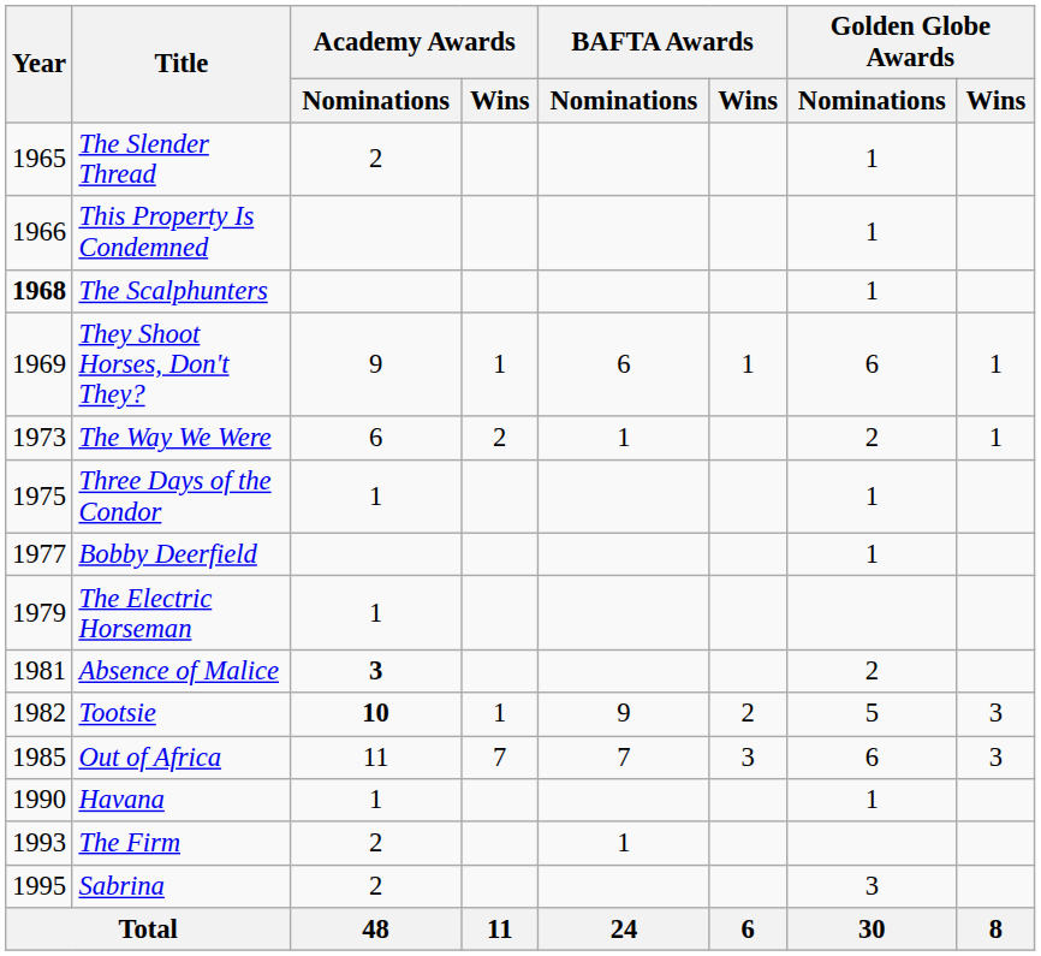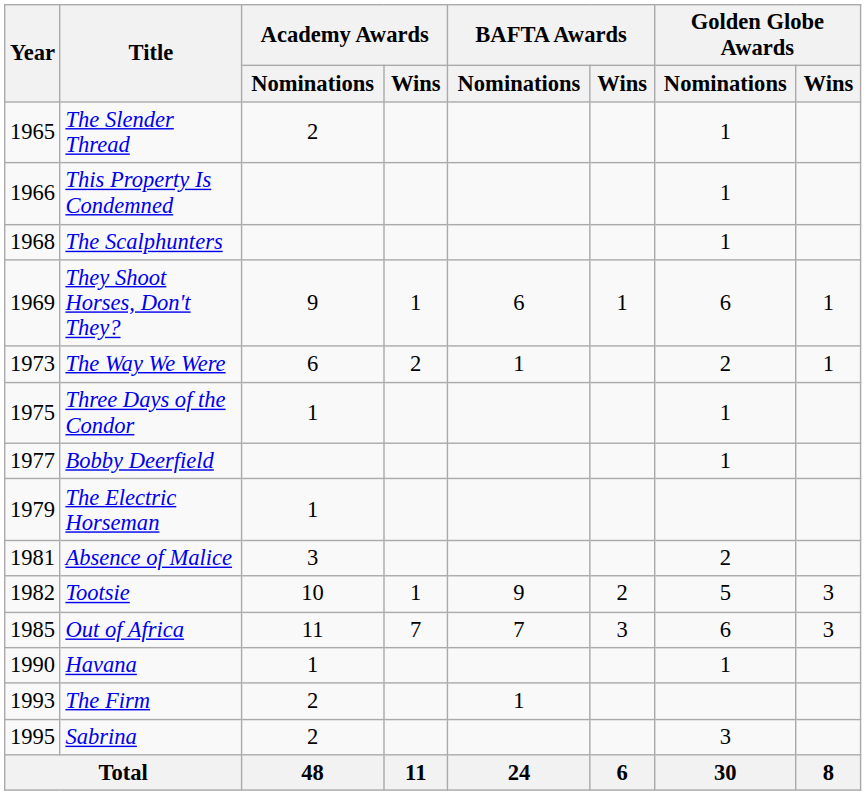The Scalphunters | Year: bold -> normal
Absence of Malice | Academy Awards / Nominations: bold -> normal
Tootsie | Academy Awards / Nominations: bold -> normal
